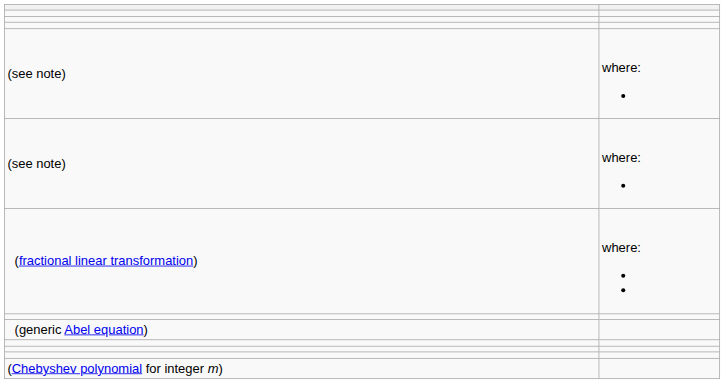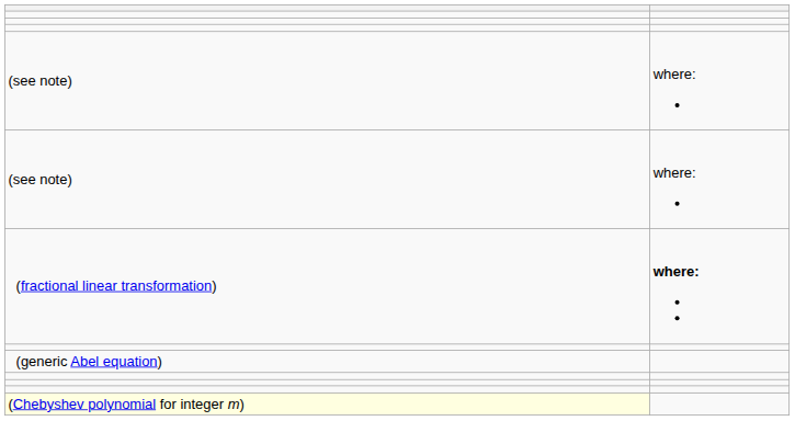row 7 | column 2: normal -> bold
row 13 | column 1: no background -> lightyellow background
